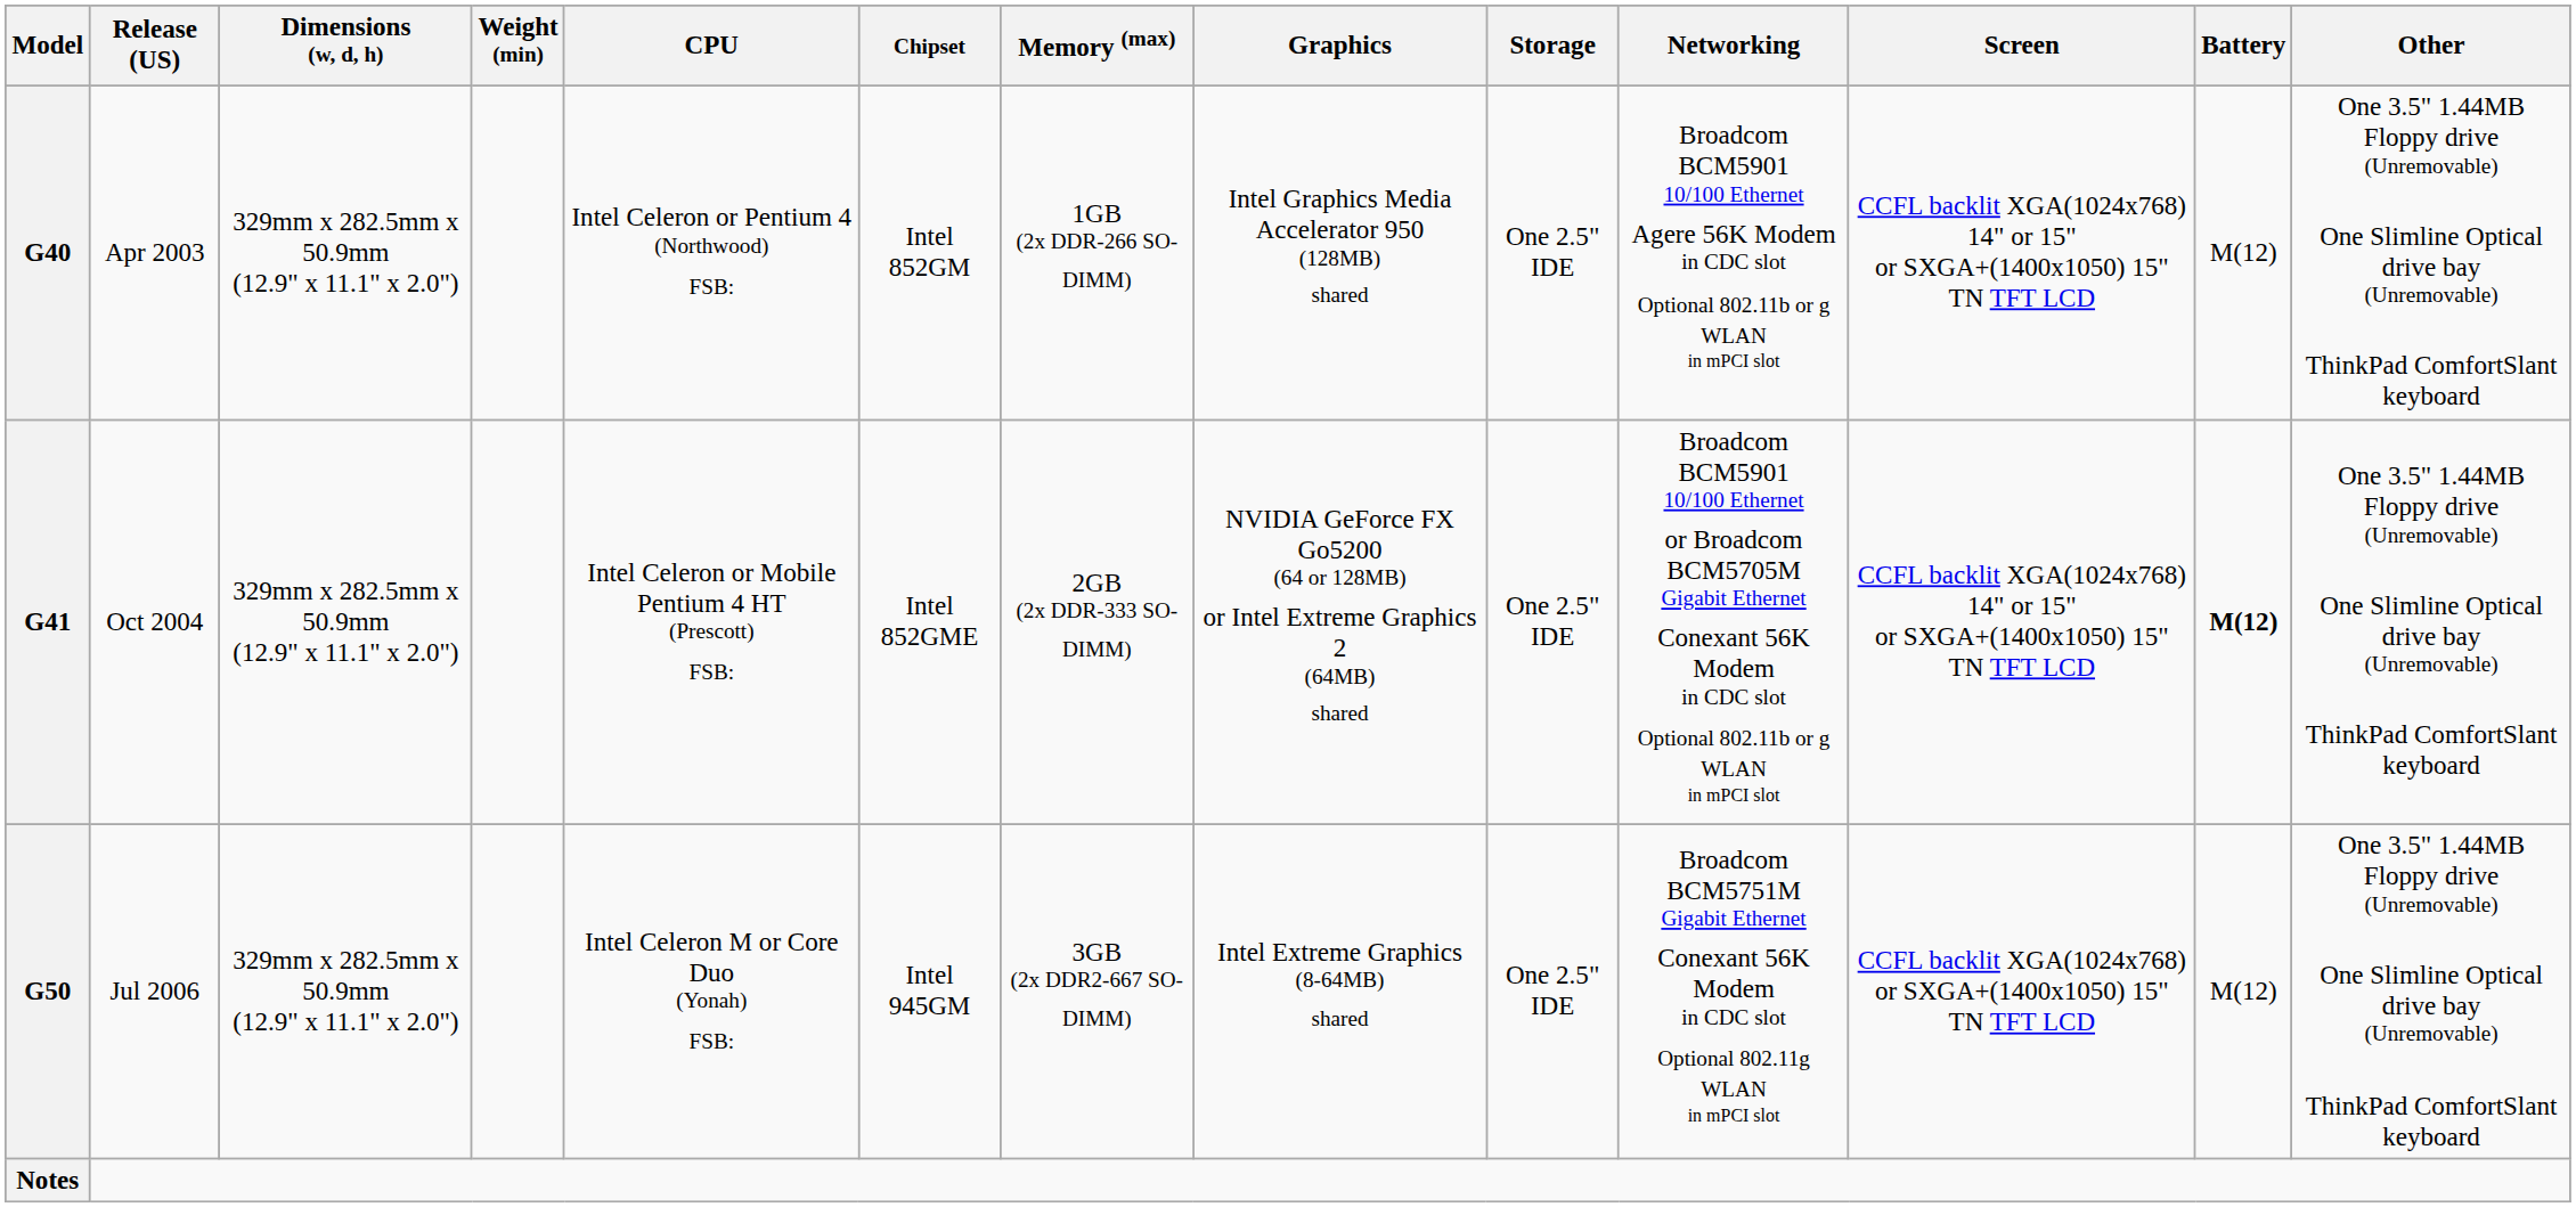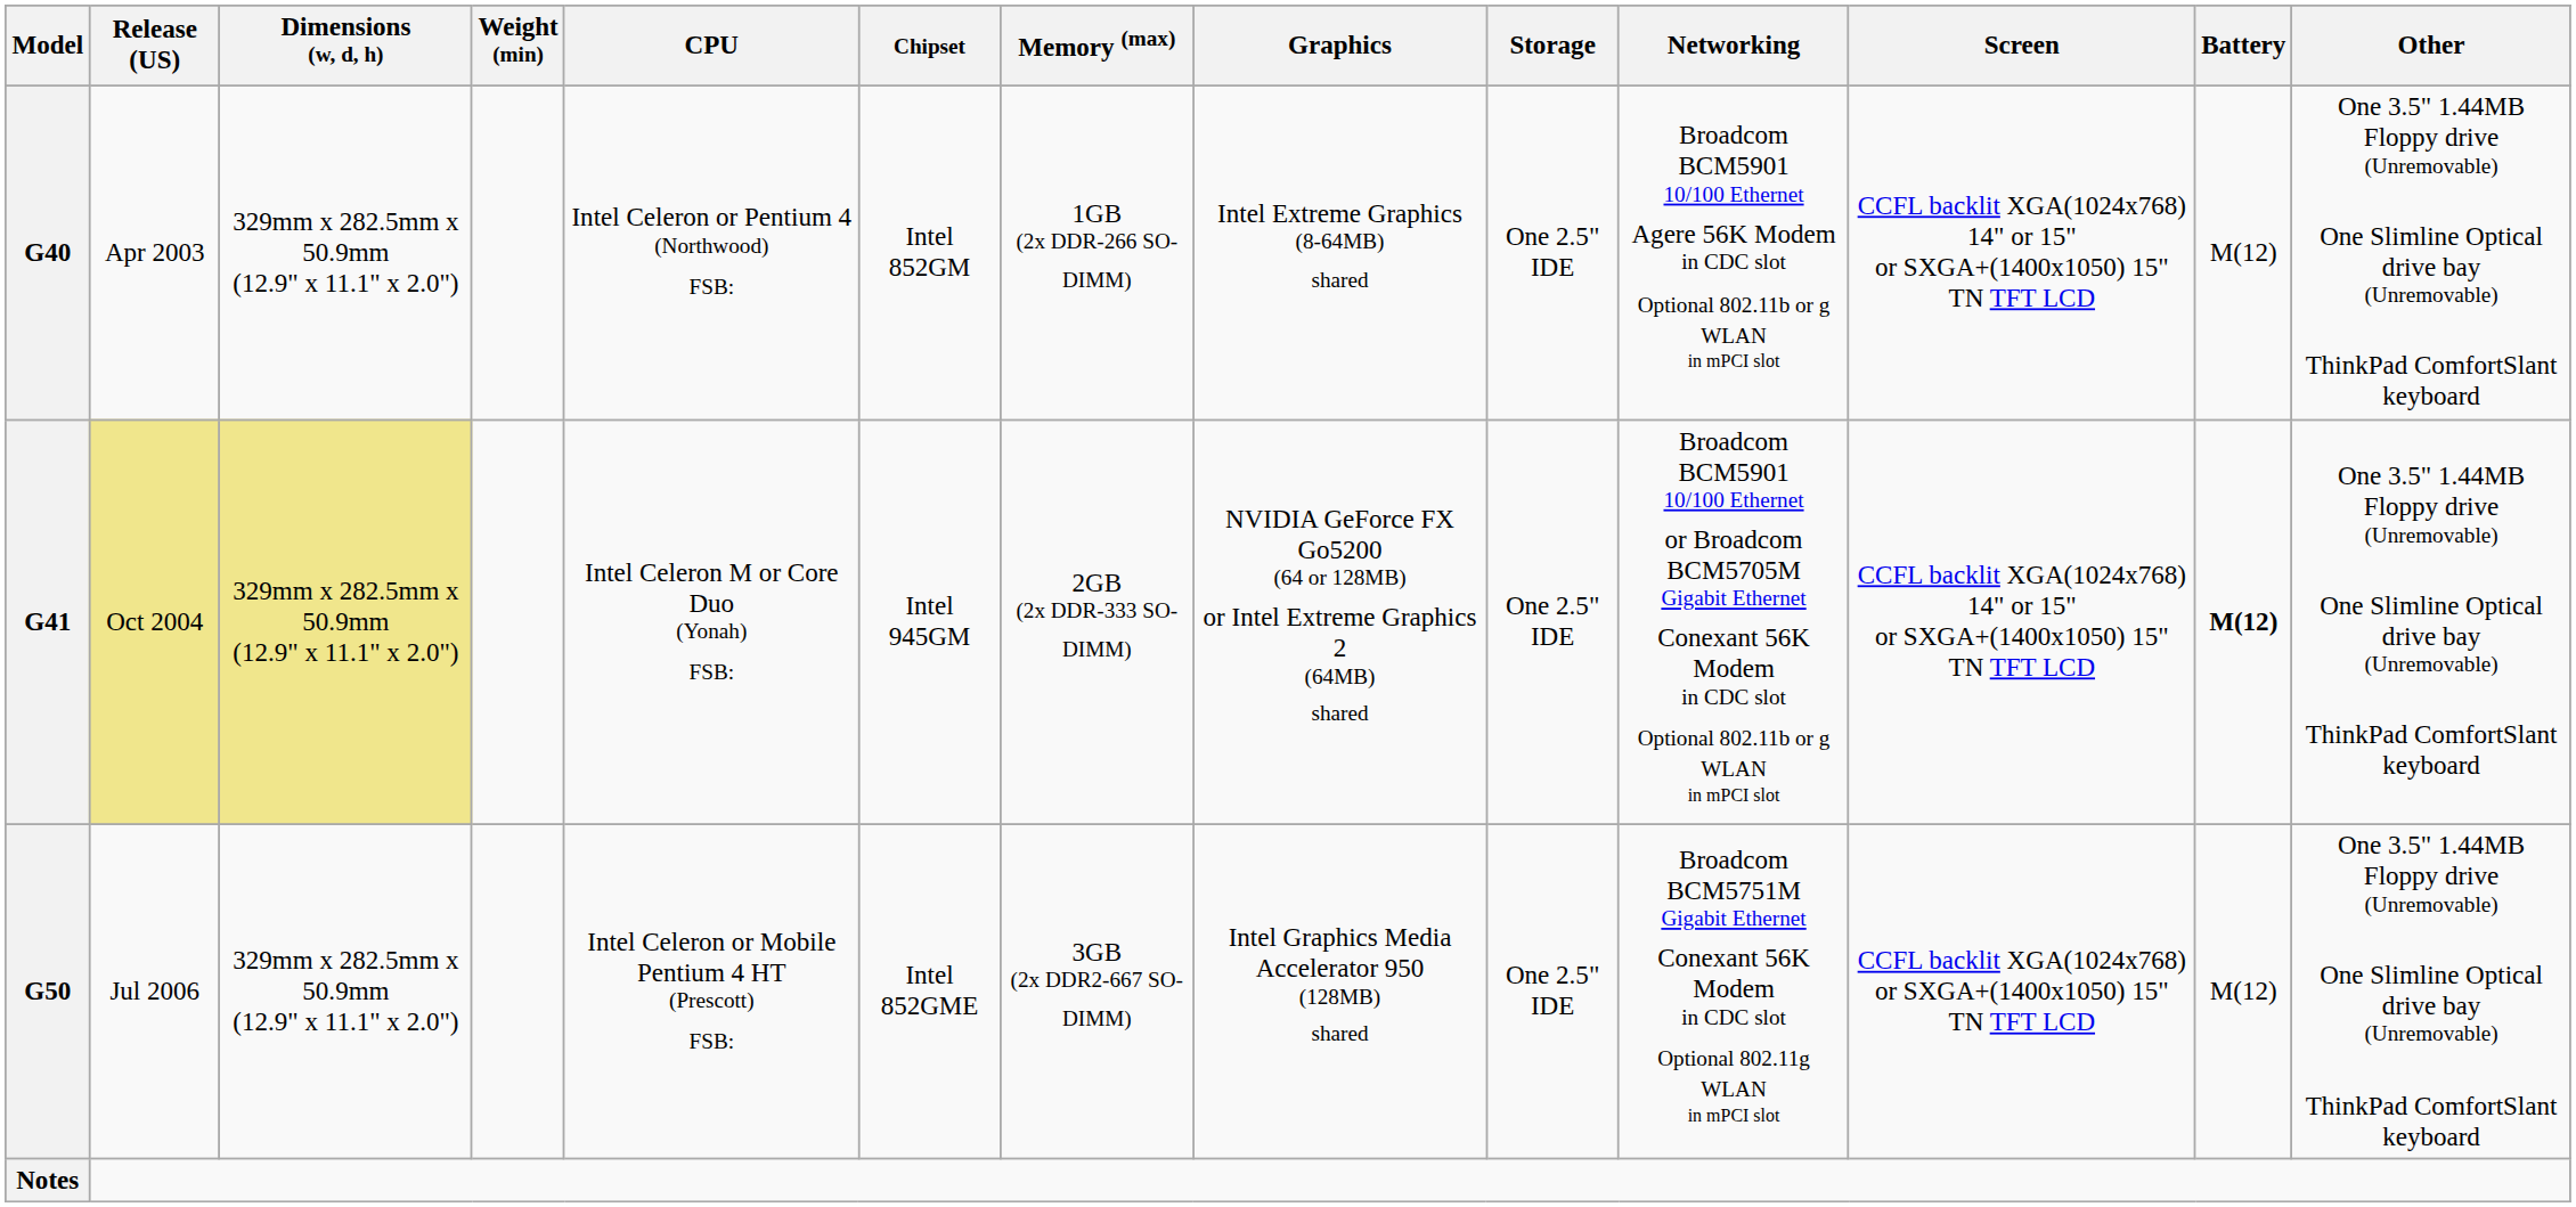G40 | Graphics: Intel Graphics Media Accelerator 950 (128MB) shared -> Intel Extreme Graphics (8-64MB) shared
G41 | Release (US): no background -> khaki background
G41 | Dimensions (w, d, h): no background -> khaki background
G41 | CPU: Intel Celeron or Mobile Pentium 4 HT (Prescott) FSB: -> Intel Celeron M or Core Duo (Yonah) FSB:
G41 | Chipset: Intel 852GME -> Intel 945GM
G50 | CPU: Intel Celeron M or Core Duo (Yonah) FSB: -> Intel Celeron or Mobile Pentium 4 HT (Prescott) FSB:
G50 | Chipset: Intel 945GM -> Intel 852GME
G50 | Graphics: Intel Extreme Graphics (8-64MB) shared -> Intel Graphics Media Accelerator 950 (128MB) shared
